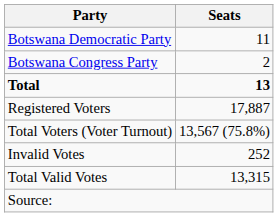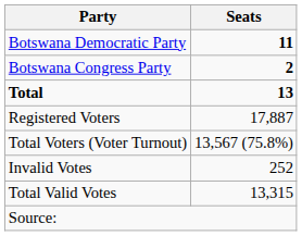Botswana Democratic Party | Seats: normal -> bold
Botswana Congress Party | Seats: normal -> bold
